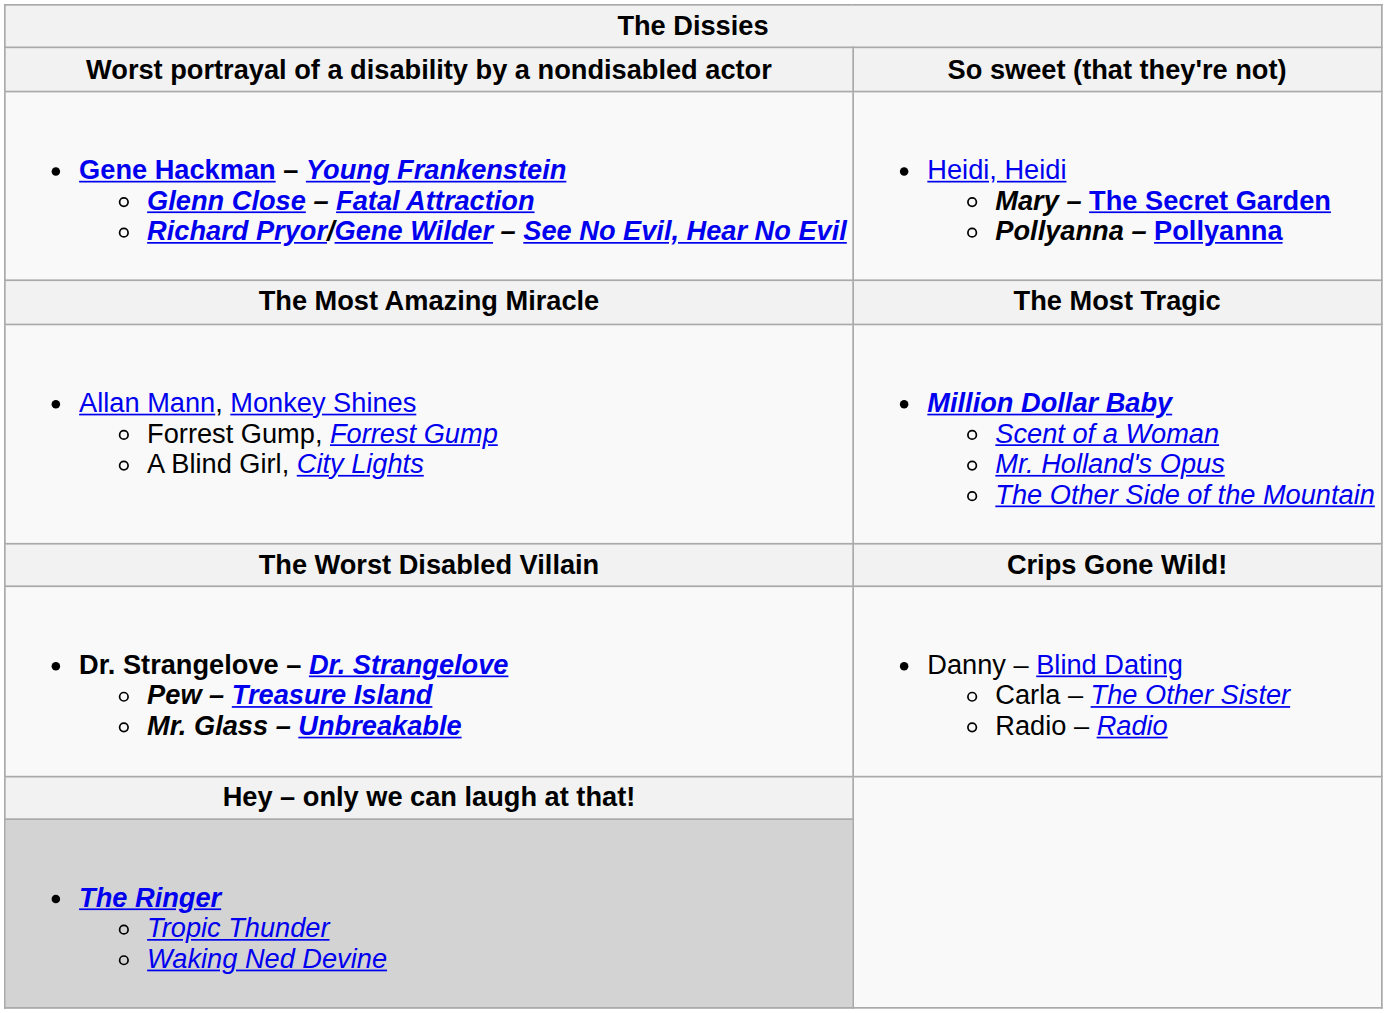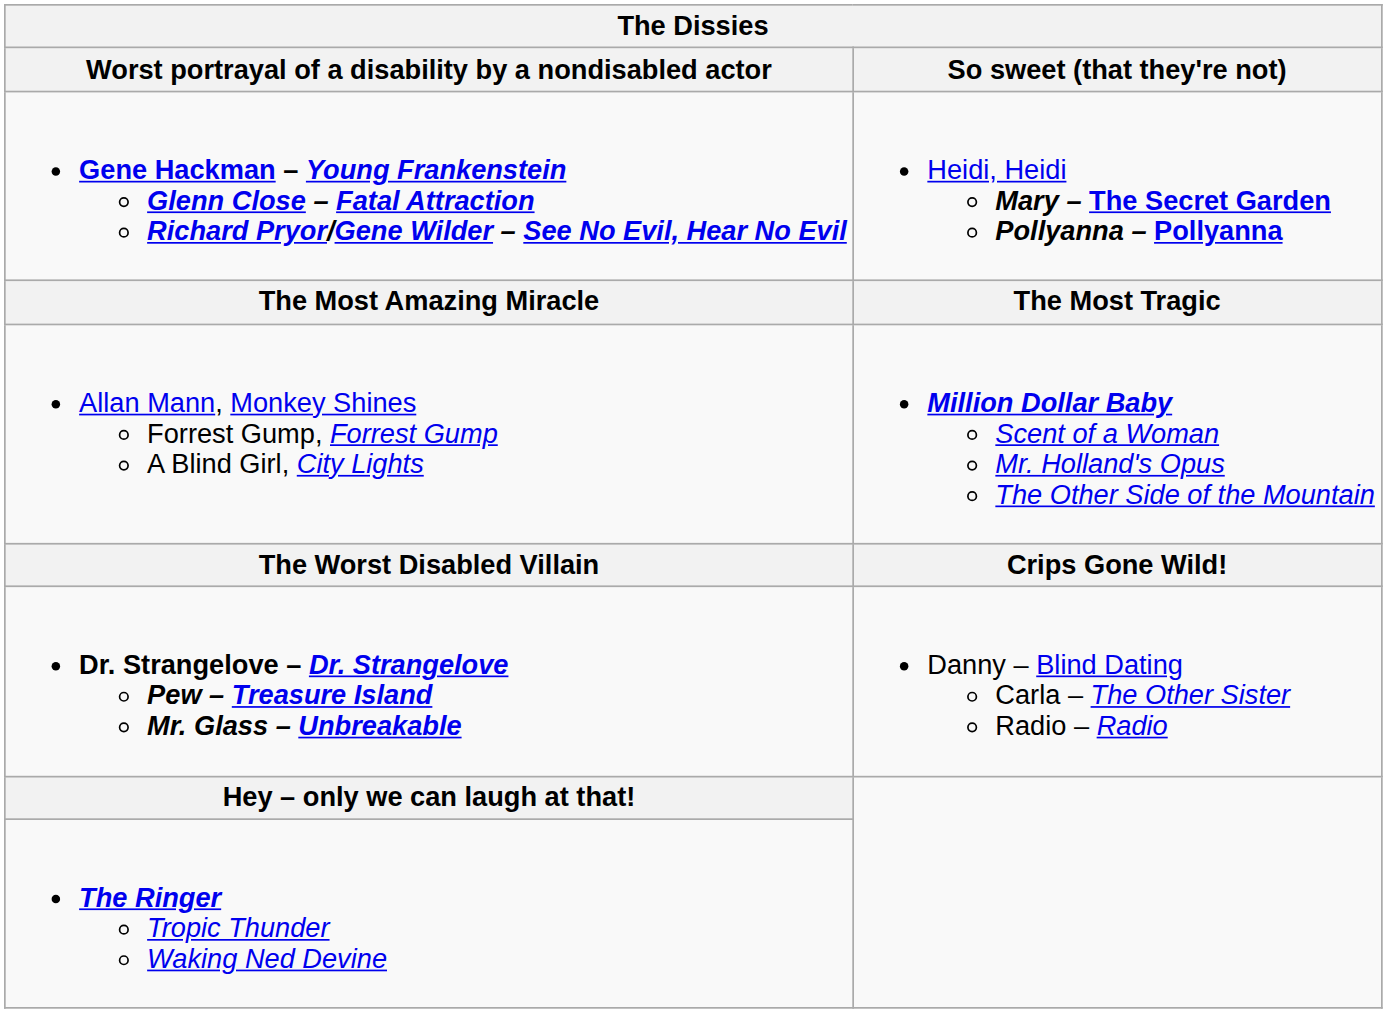The Ringer Tropic Thunder Waking Ned Devine | Worst portrayal of a disability by a nondisabled actor: lightgrey background -> no background
